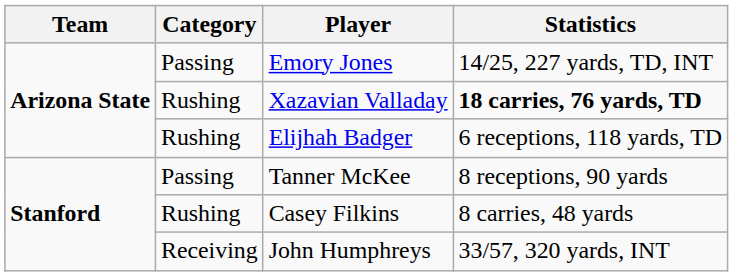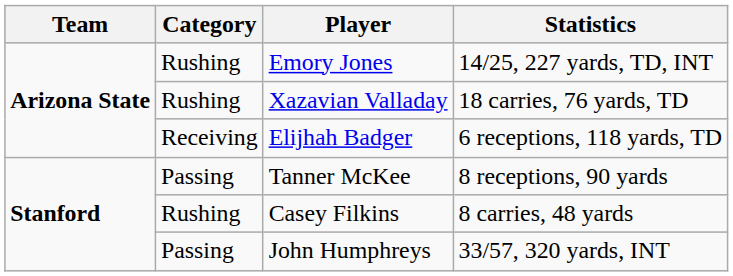Emory Jones | Category: Passing -> Rushing
Xazavian Valladay | Statistics: bold -> normal
Elijhah Badger | Category: Rushing -> Receiving
John Humphreys | Category: Receiving -> Passing
